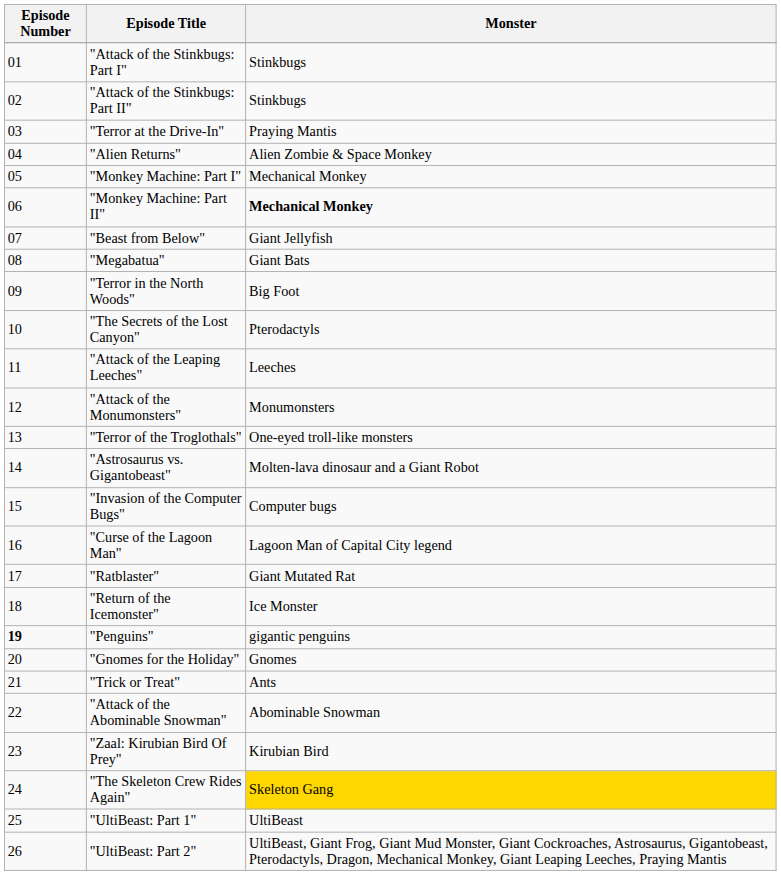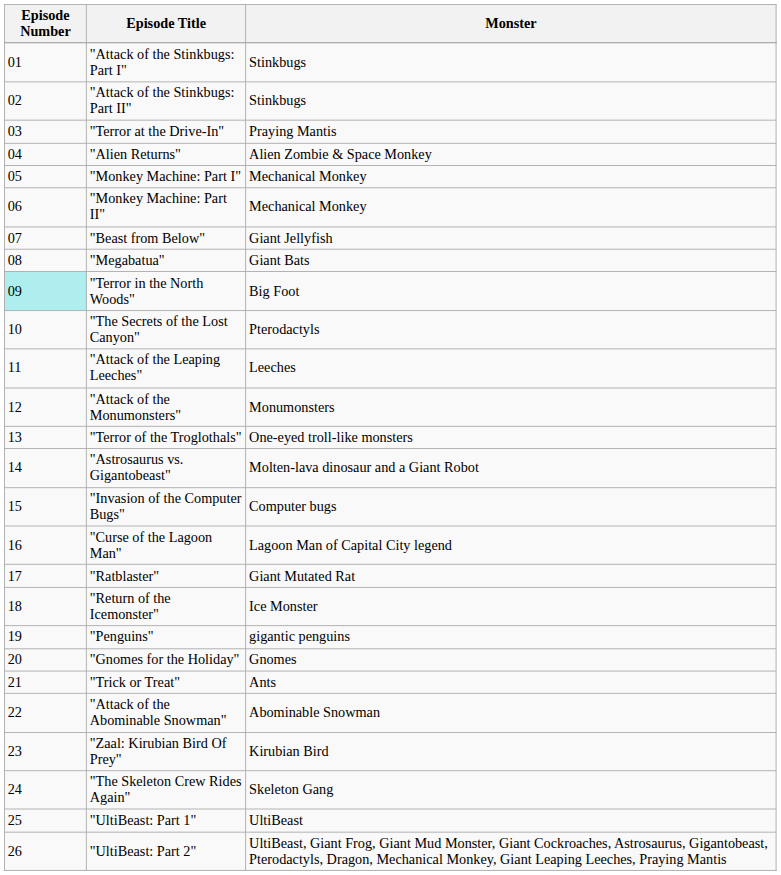"Monkey Machine: Part II" | Monster: bold -> normal
"Terror in the North Woods" | Episode Number: no background -> paleturquoise background
"Penguins" | Episode Number: bold -> normal
"The Skeleton Crew Rides Again" | Monster: gold background -> no background
